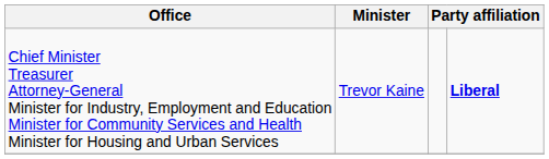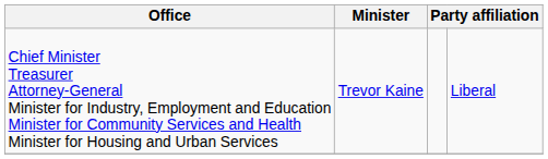row 2 | column 4: bold -> normal
